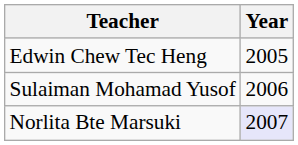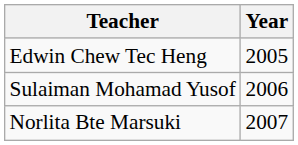Norlita Bte Marsuki | Year: lavender background -> no background
